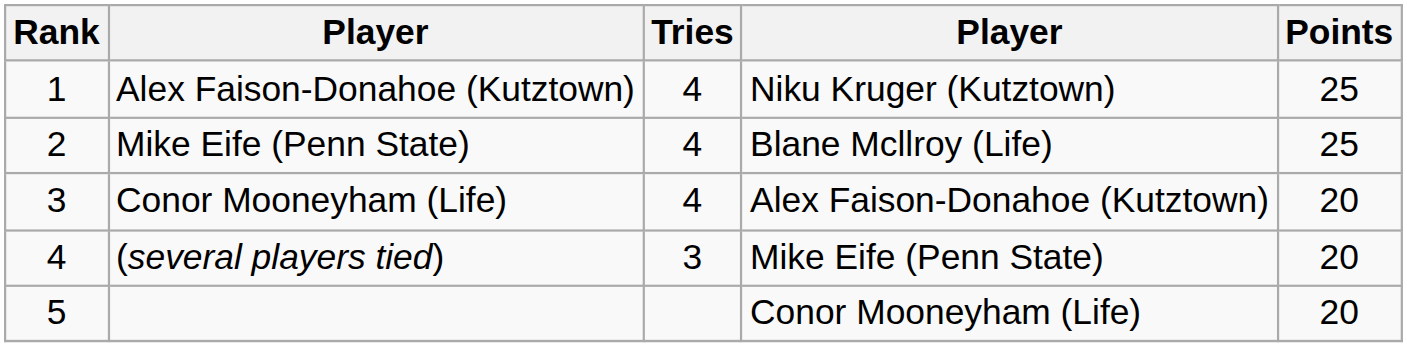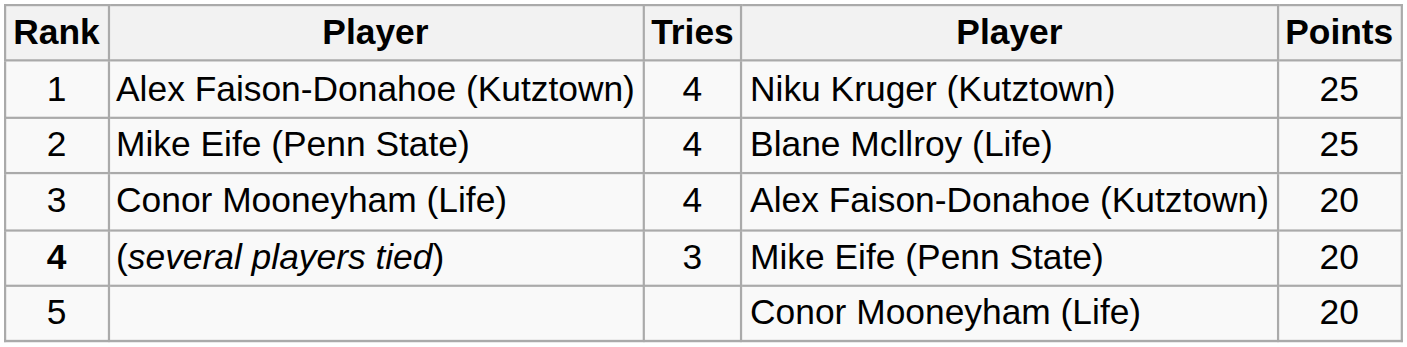(several players tied) | Rank: normal -> bold
